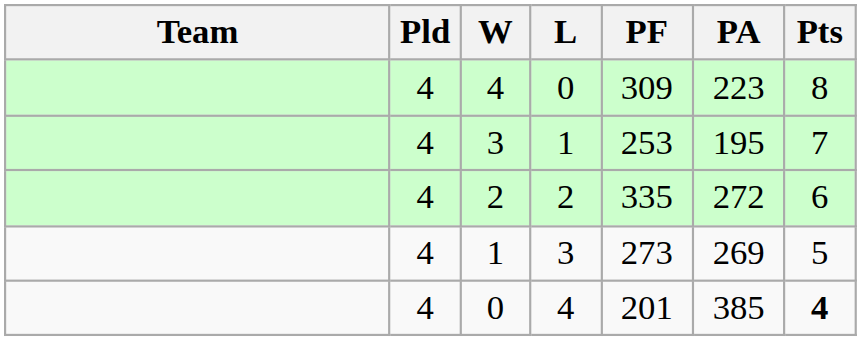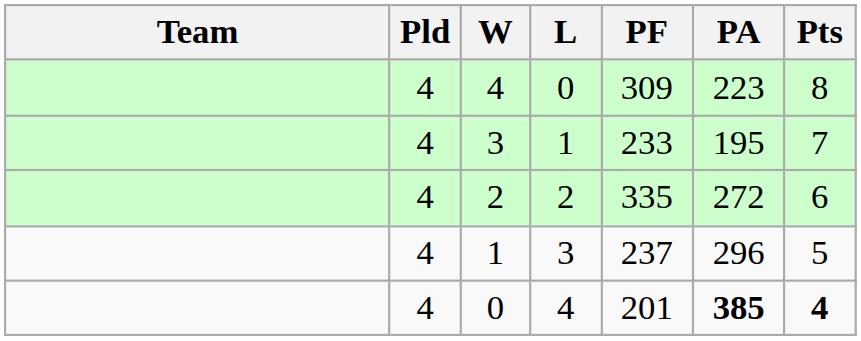row 3 | PF: 253 -> 233
row 5 | PF: 273 -> 237
row 5 | PA: 269 -> 296
row 6 | PA: normal -> bold
